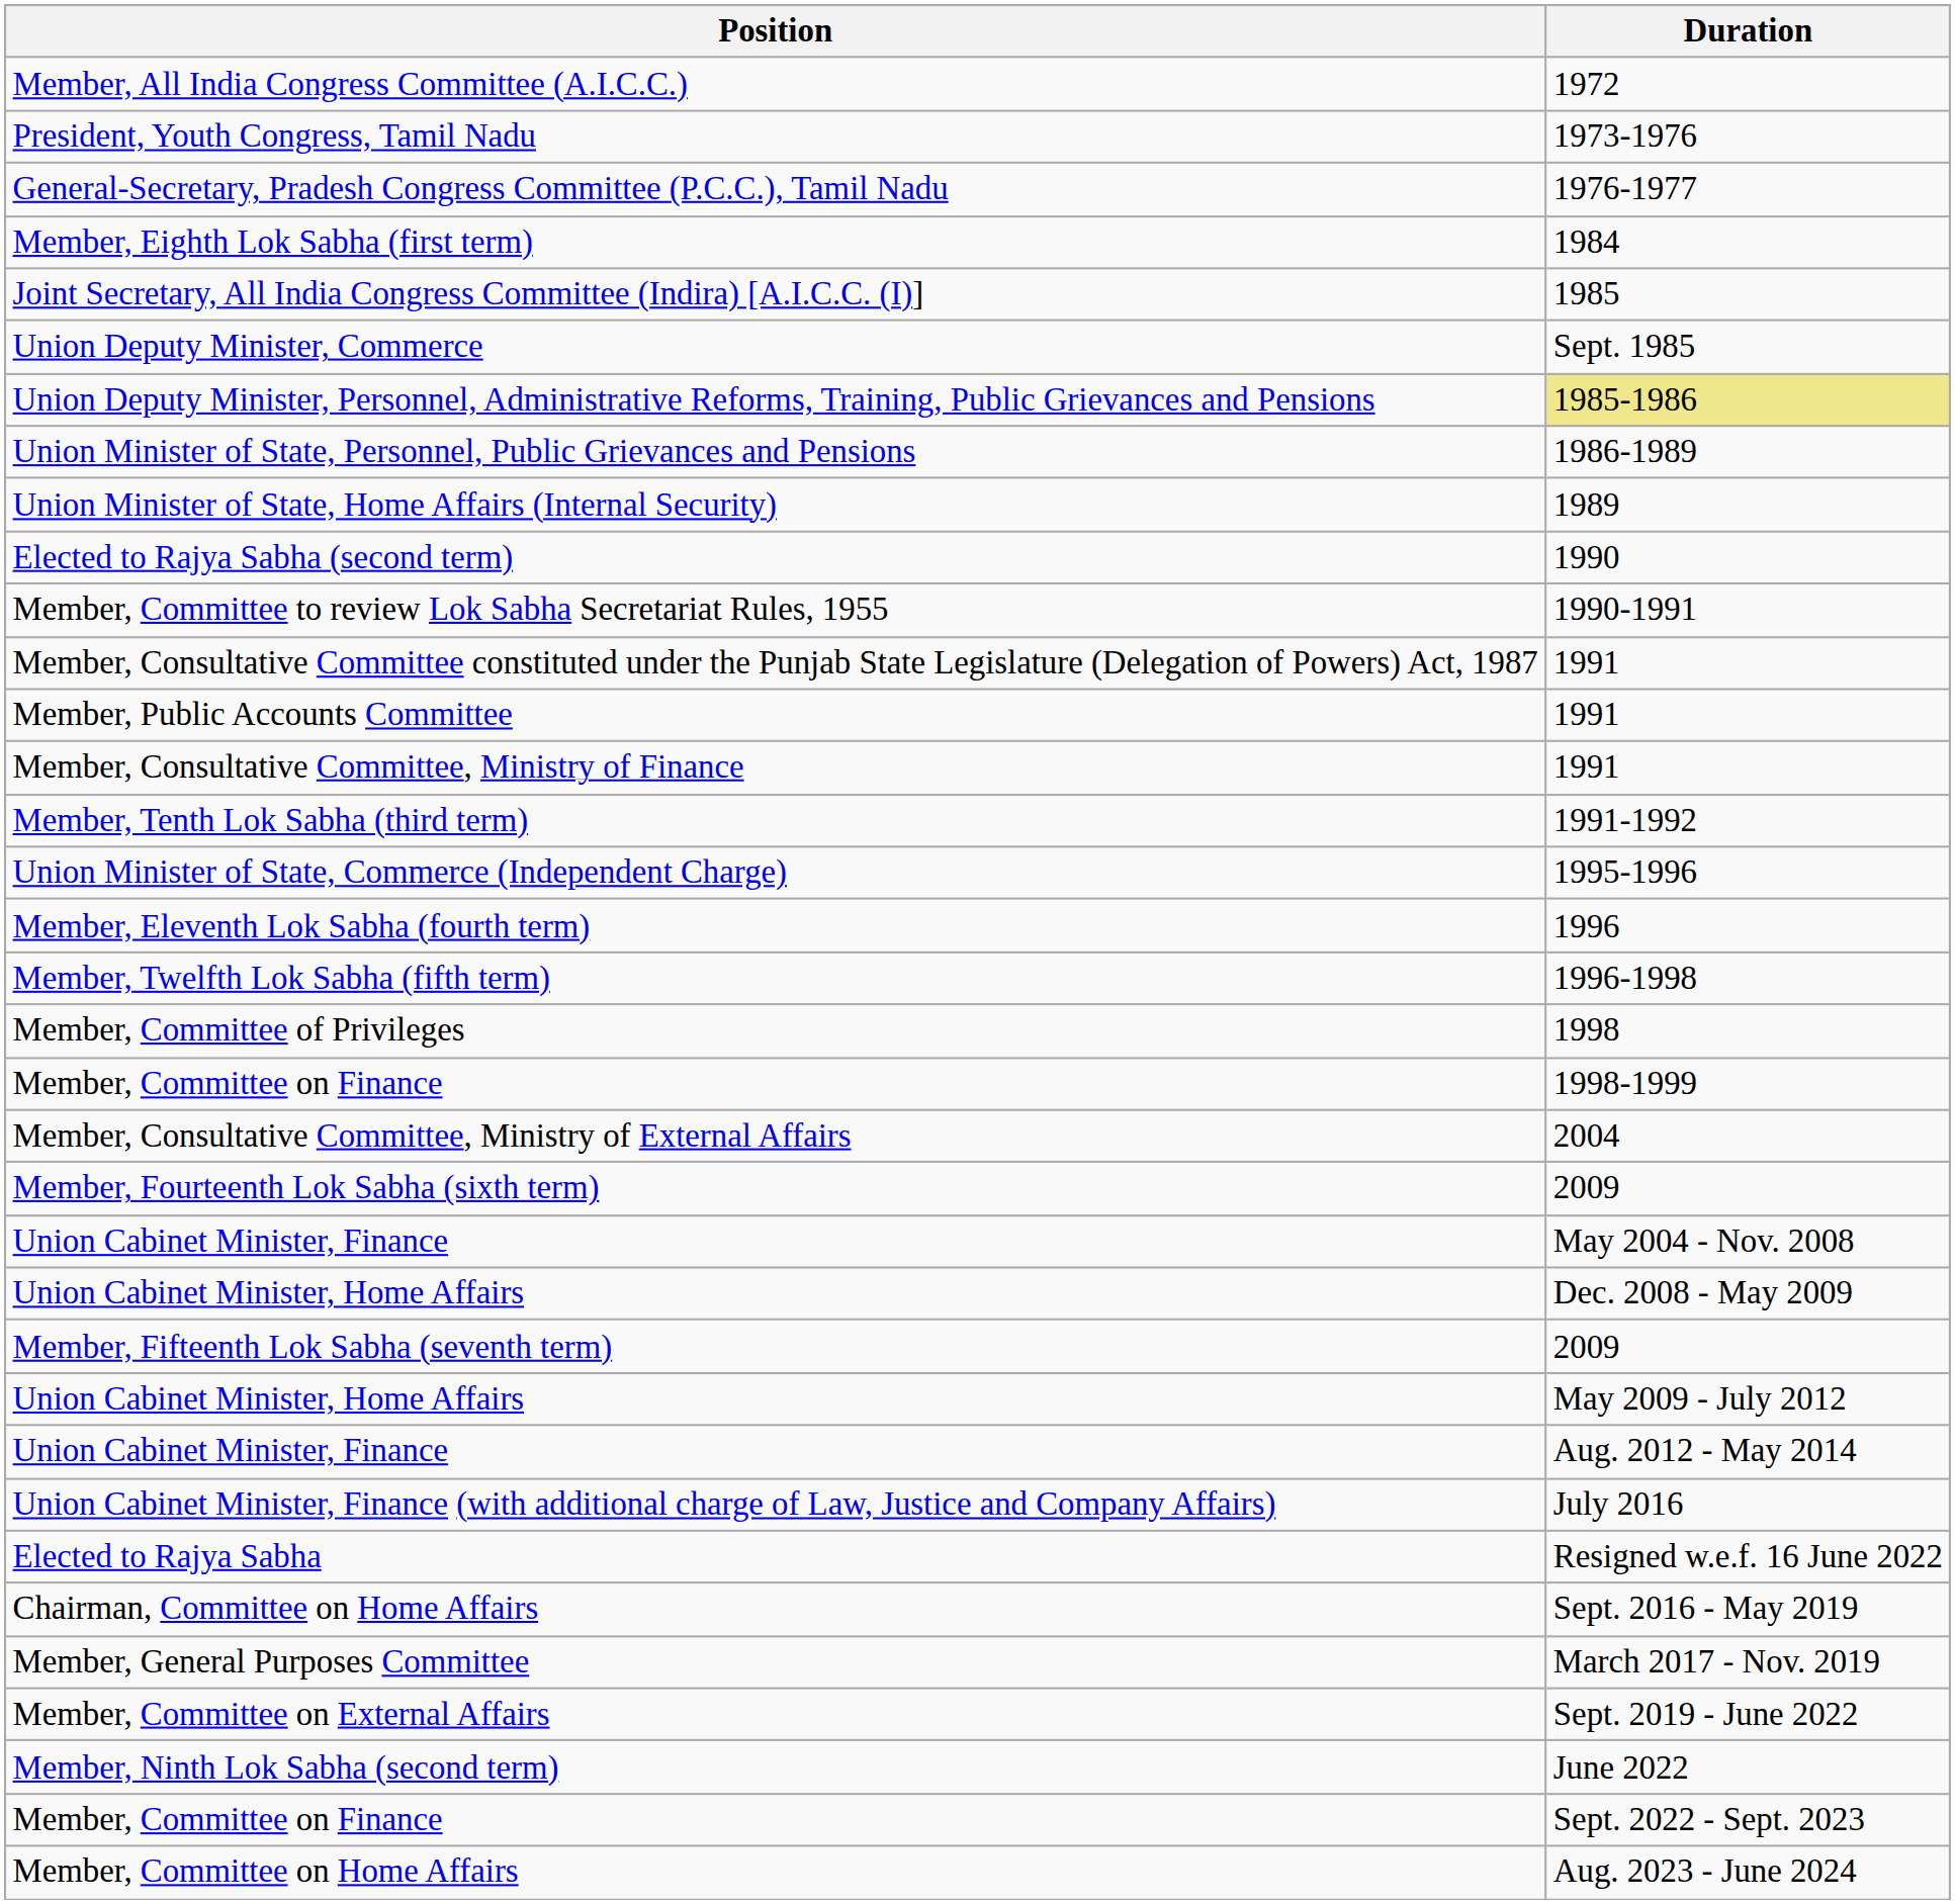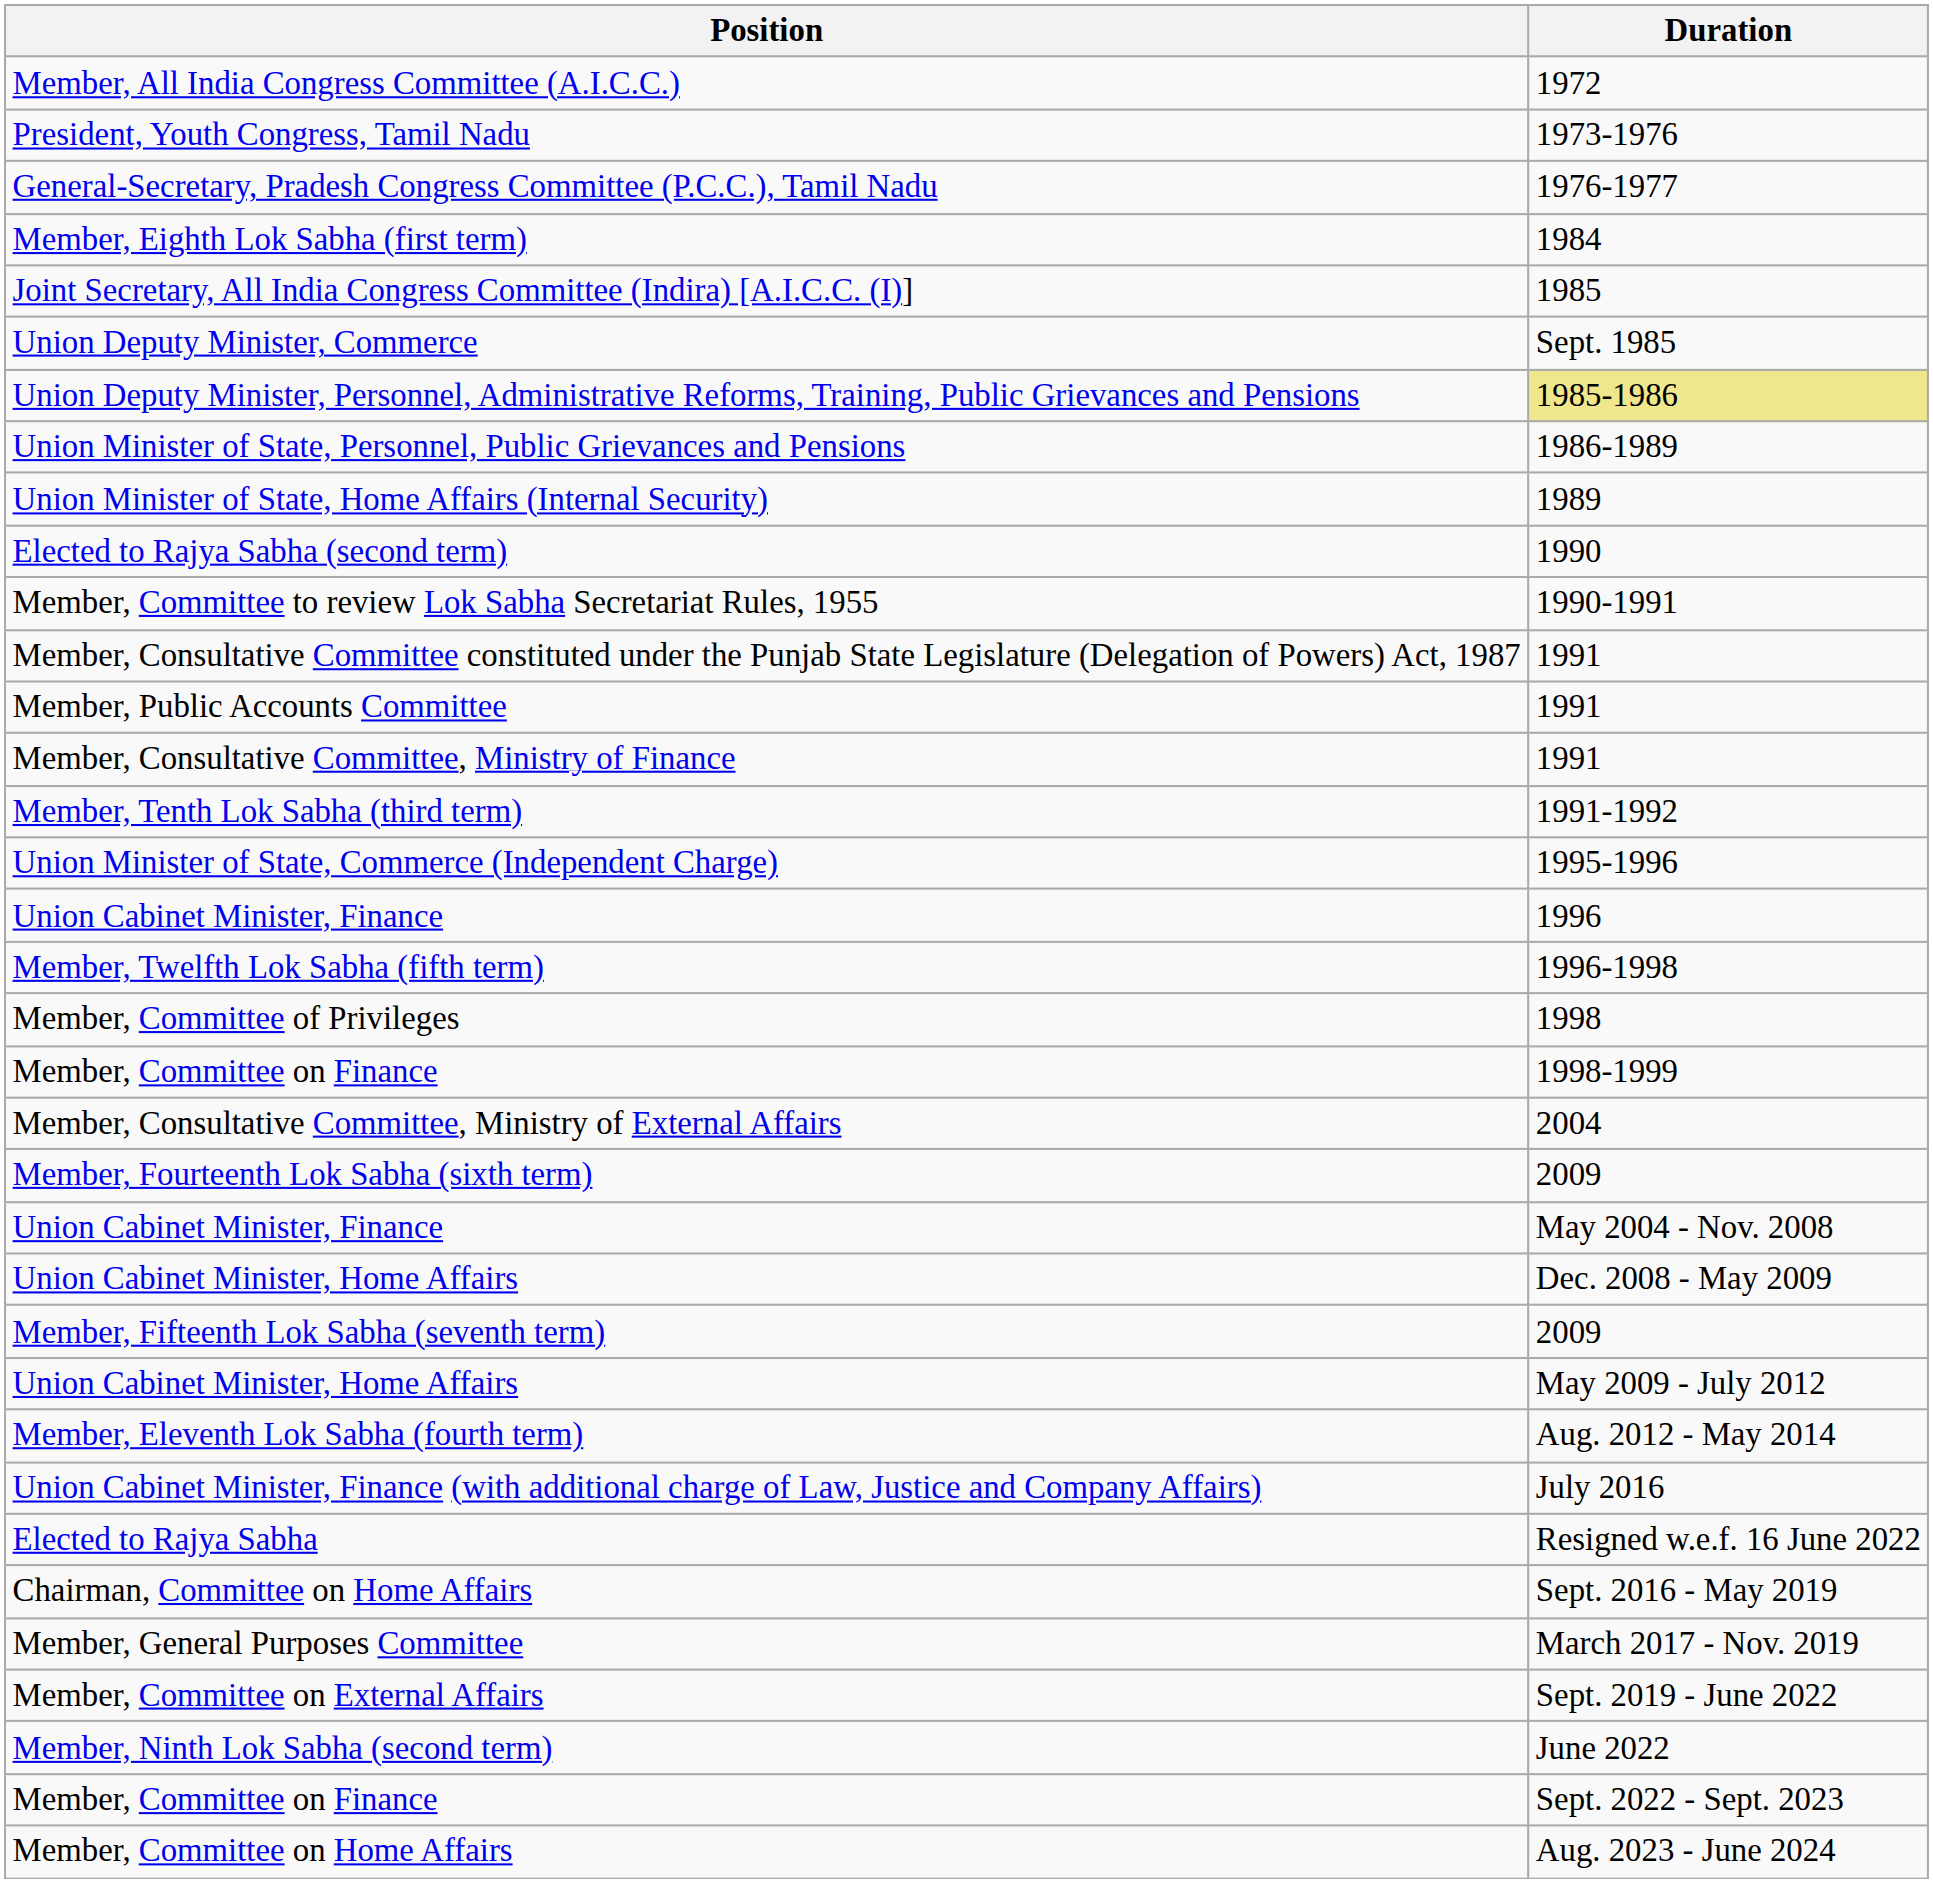row 18 | Position: Member, Eleventh Lok Sabha (fourth term) -> Union Cabinet Minister, Finance
row 28 | Position: Union Cabinet Minister, Finance -> Member, Eleventh Lok Sabha (fourth term)
